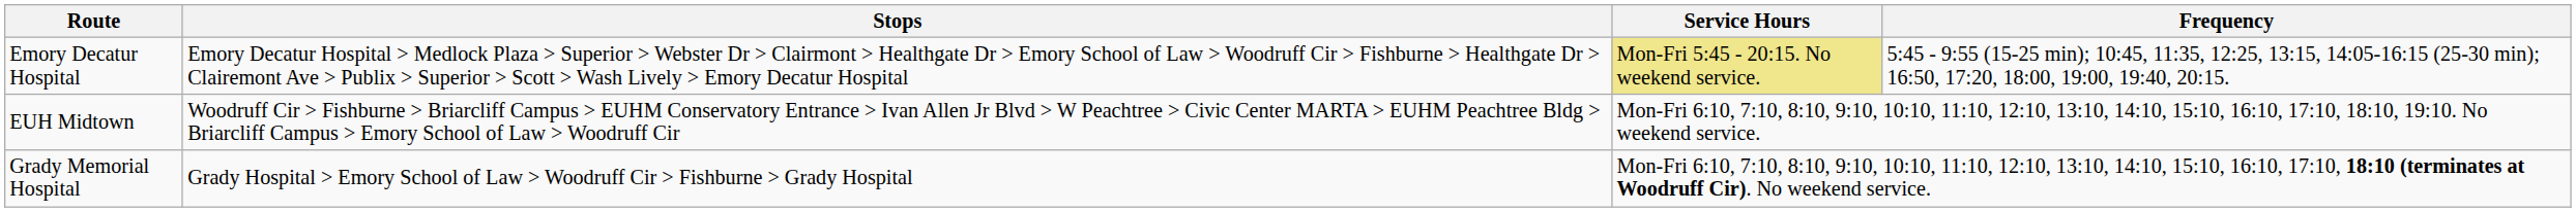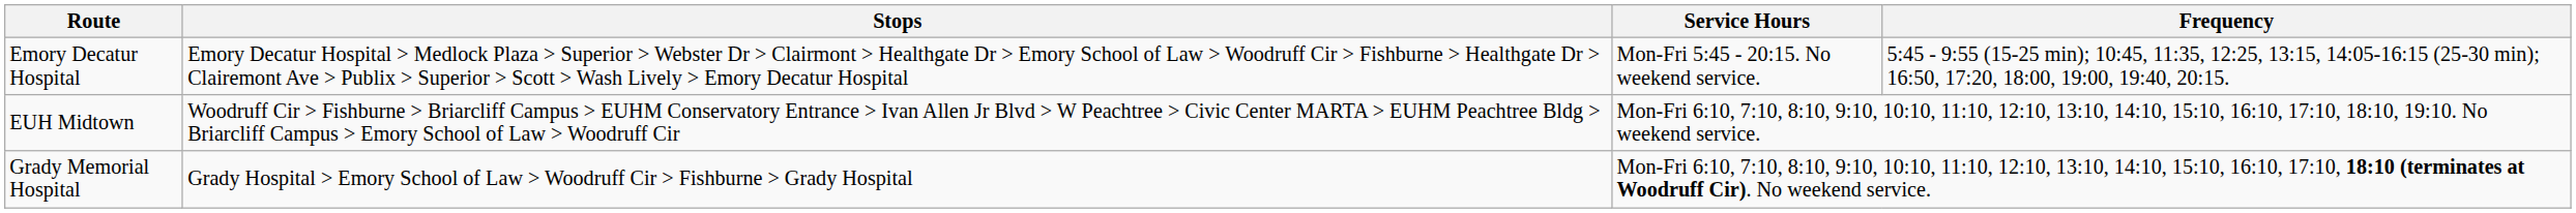Emory Decatur Hospital | Service Hours: khaki background -> no background
